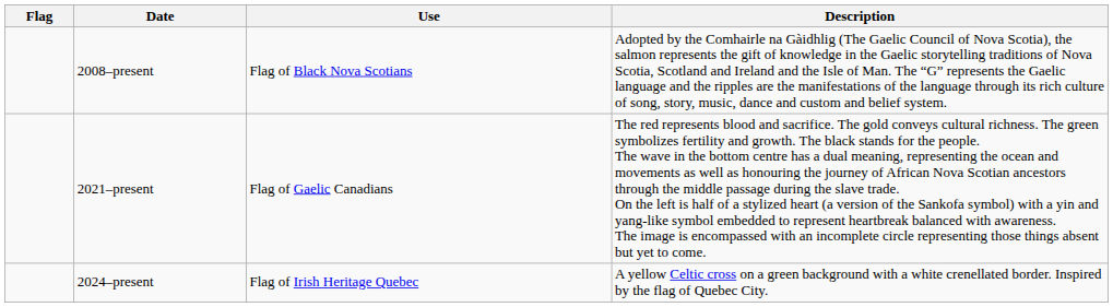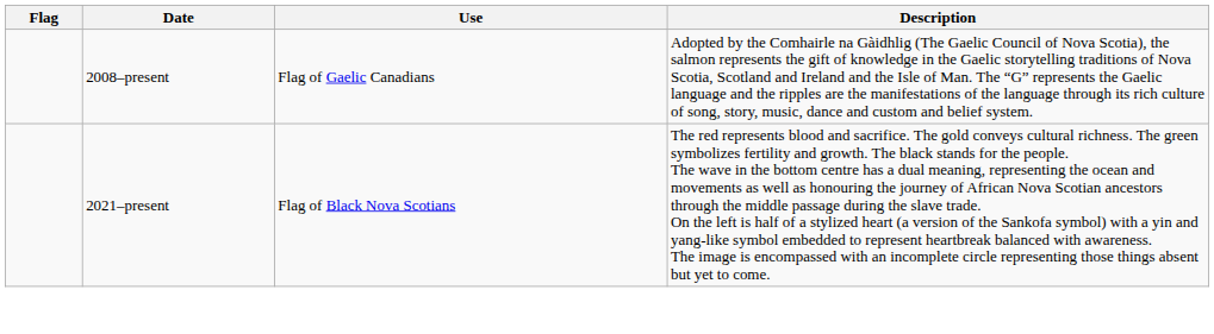2008–present | Use: Flag of Black Nova Scotians -> Flag of Gaelic Canadians
2021–present | Use: Flag of Gaelic Canadians -> Flag of Black Nova Scotians
- row: 2024–present | Flag of Irish Heritage Quebec | A yellow Celtic cross on a green background with a white crenellated border. Inspired by the flag of Quebec City.
